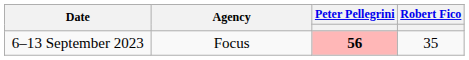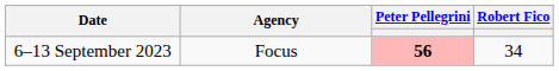6–13 September 2023 | Robert Fico: 35 -> 34
